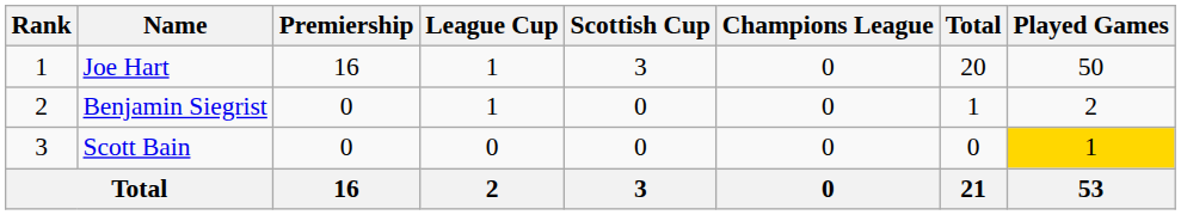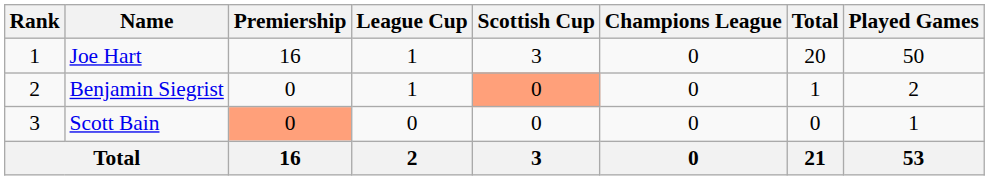Benjamin Siegrist | Scottish Cup: no background -> lightsalmon background
Scott Bain | Premiership: no background -> lightsalmon background
Scott Bain | Played Games: gold background -> no background
